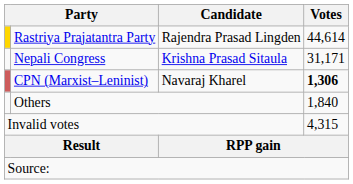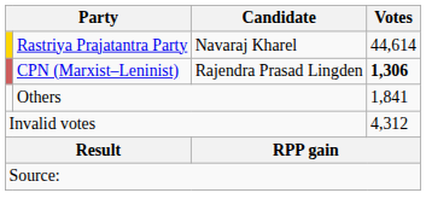Rastriya Prajatantra Party | Candidate: Rajendra Prasad Lingden -> Navaraj Kharel
- row: Nepali Congress | Krishna Prasad Sitaula | 31,171
CPN (Marxist–Leninist) | Candidate: Navaraj Kharel -> Rajendra Prasad Lingden
Others | Votes: 1,840 -> 1,841
Invalid votes | Votes: 4,315 -> 4,312
